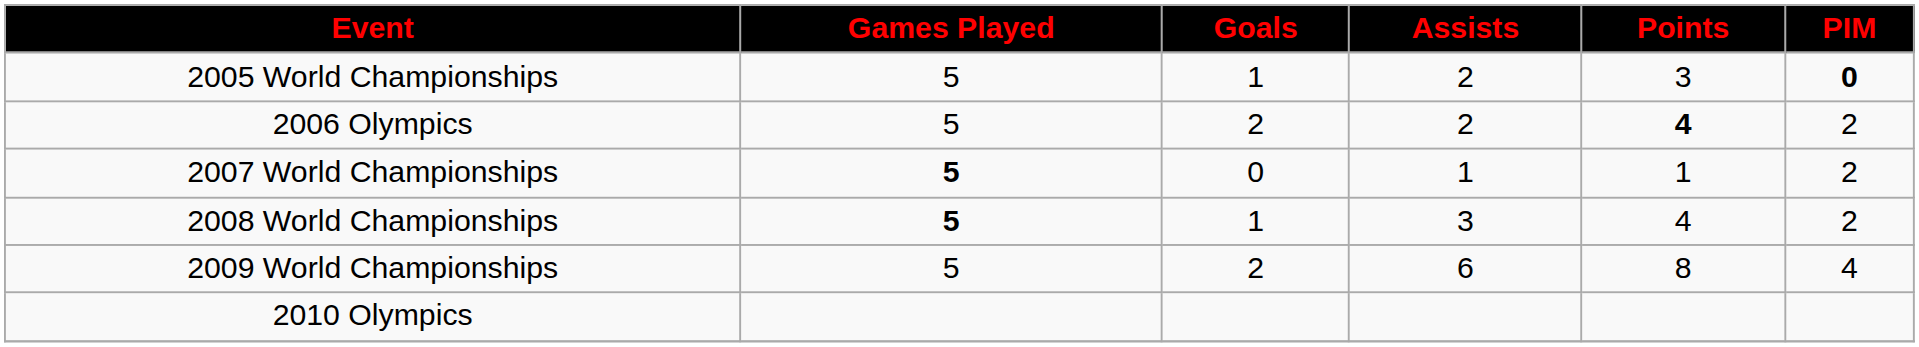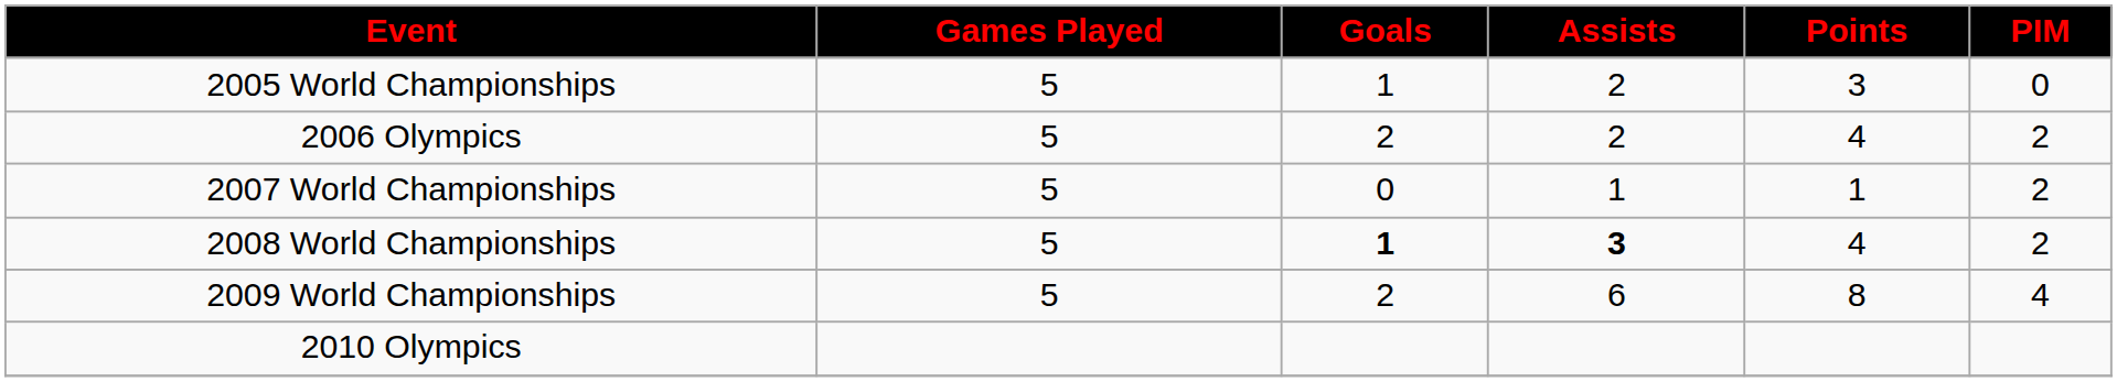2005 World Championships | PIM: bold -> normal
2006 Olympics | Points: bold -> normal
2007 World Championships | Games Played: bold -> normal
2008 World Championships | Games Played: bold -> normal
2008 World Championships | Goals: normal -> bold
2008 World Championships | Assists: normal -> bold
